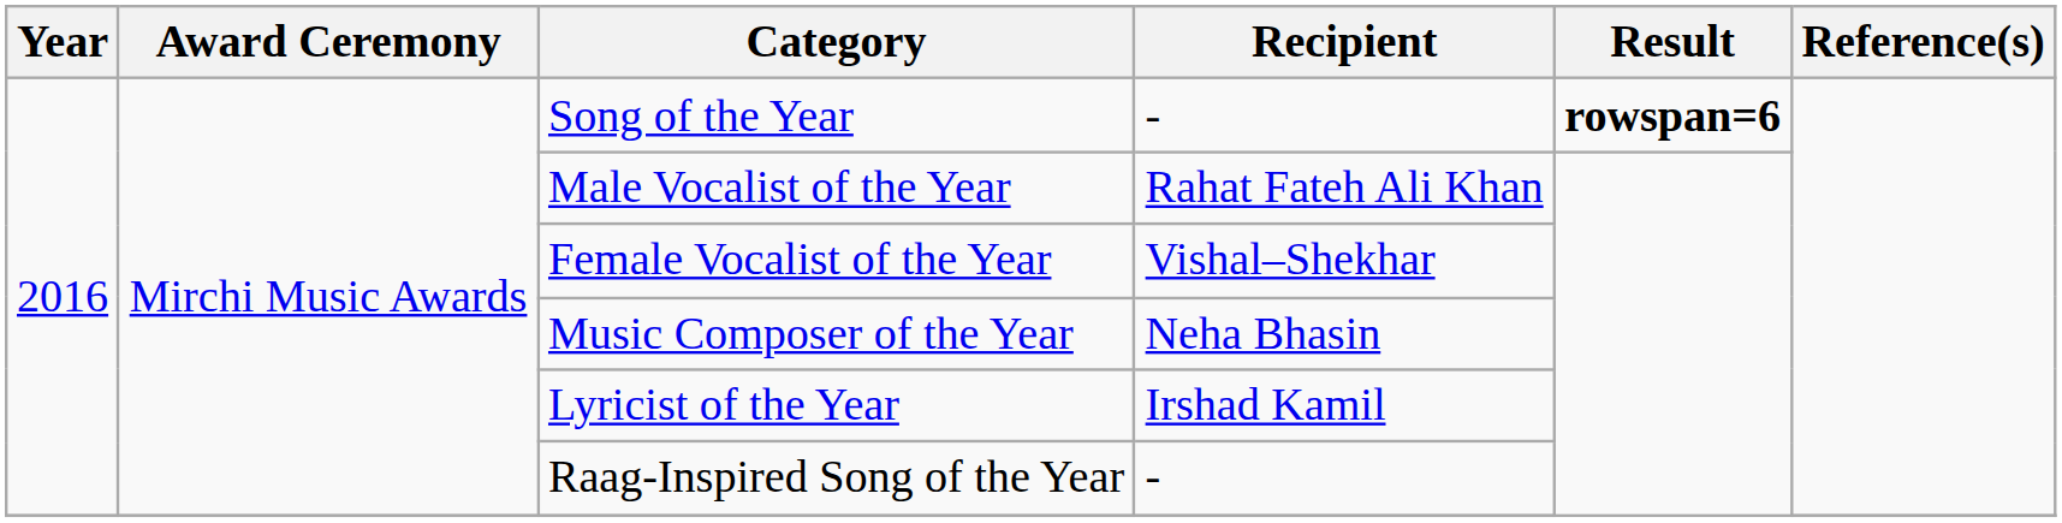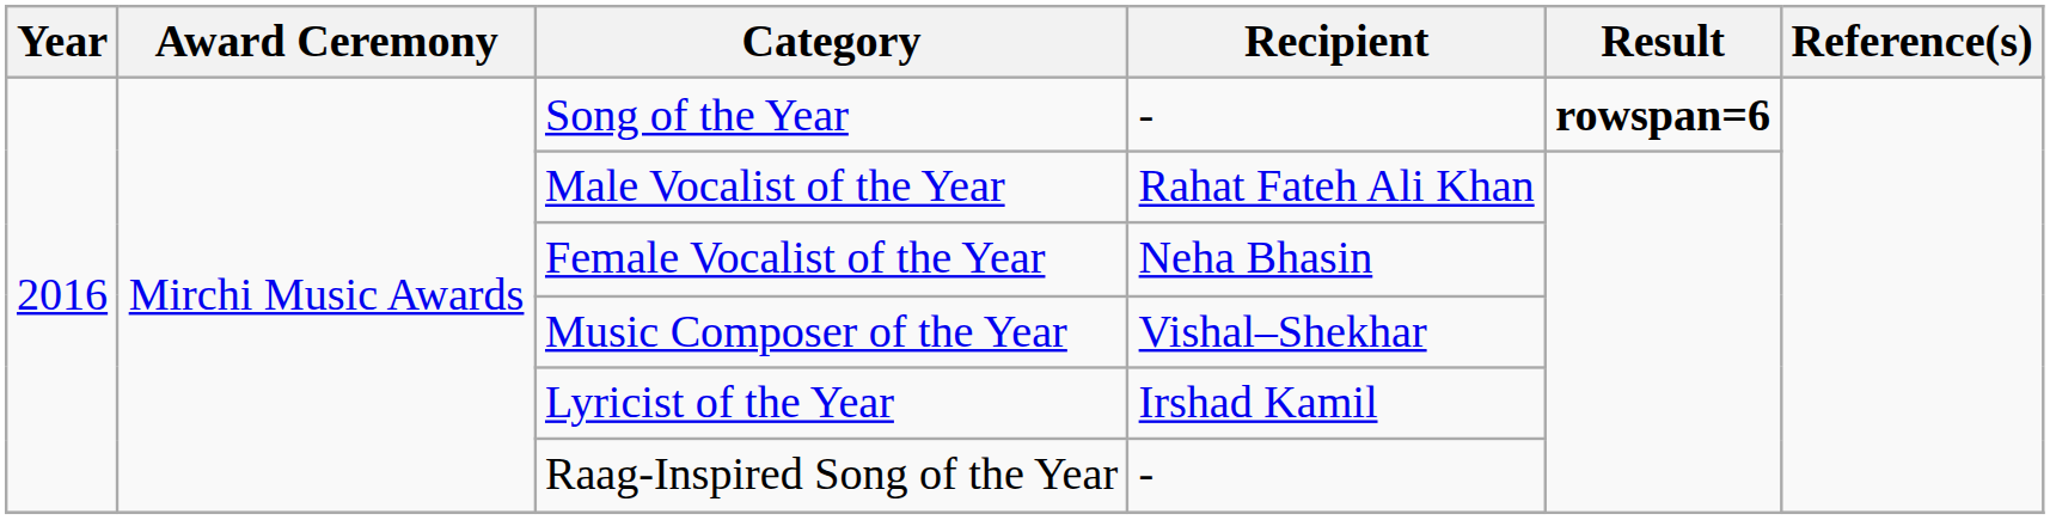Female Vocalist of the Year | Recipient: Vishal–Shekhar -> Neha Bhasin
Music Composer of the Year | Recipient: Neha Bhasin -> Vishal–Shekhar
